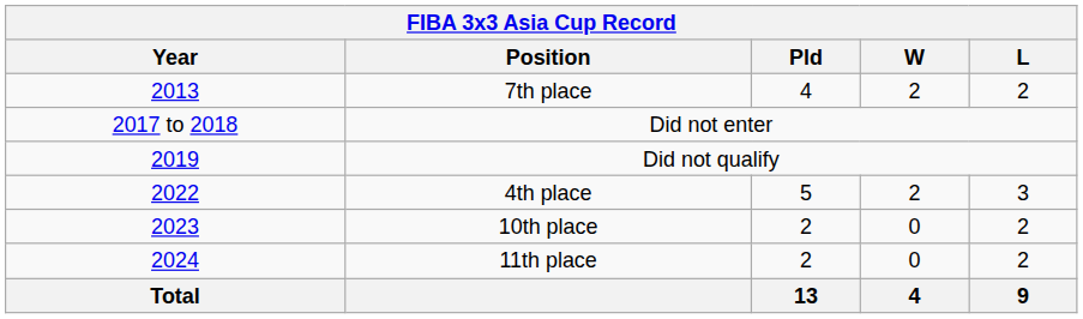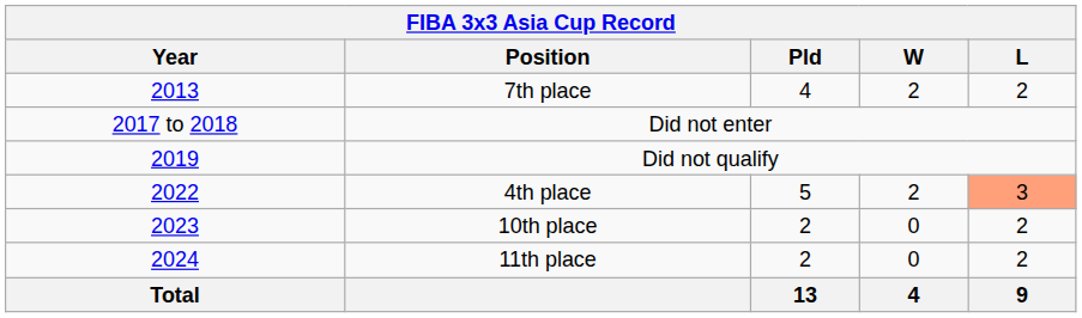4th place | L: no background -> lightsalmon background
